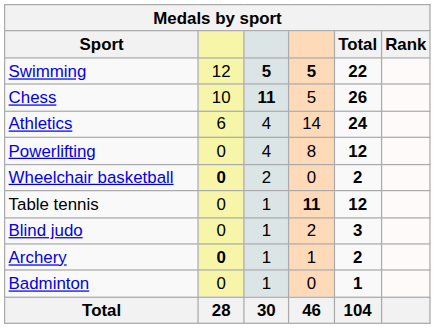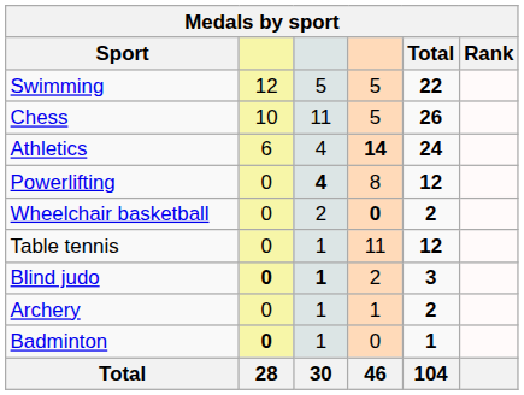Swimming | column 3: bold -> normal
Swimming | column 4: bold -> normal
Chess | column 3: bold -> normal
Athletics | column 4: normal -> bold
Powerlifting | column 3: normal -> bold
Wheelchair basketball | column 2: bold -> normal
Wheelchair basketball | column 4: normal -> bold
Table tennis | column 4: bold -> normal
Blind judo | column 2: normal -> bold
Blind judo | column 3: normal -> bold
Archery | column 2: bold -> normal
Badminton | column 2: normal -> bold
